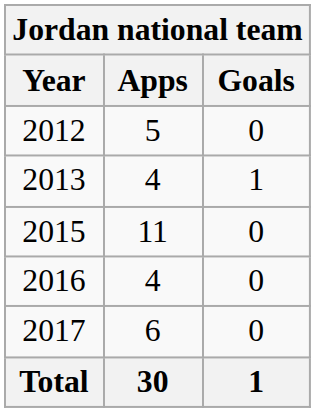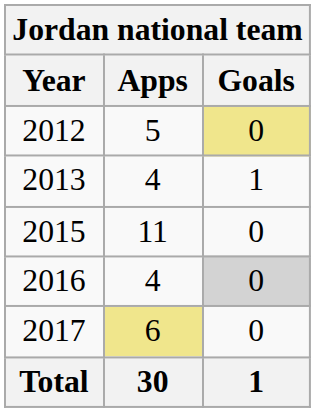2012 | Goals: no background -> khaki background
2016 | Goals: no background -> lightgrey background
2017 | Apps: no background -> khaki background
